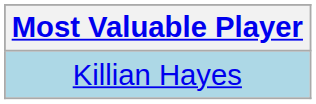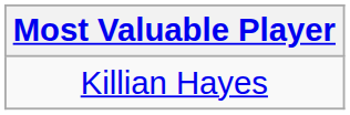row 2 | column 1: lightblue background -> no background
